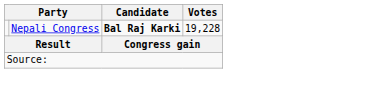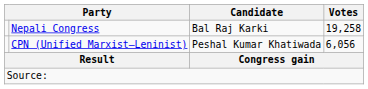Nepali Congress | Candidate: bold -> normal
Nepali Congress | Votes: 19,228 -> 19,258
+ row: CPN (Unified Marxist–Leninist) | Peshal Kumar Khatiwada | 6,056
